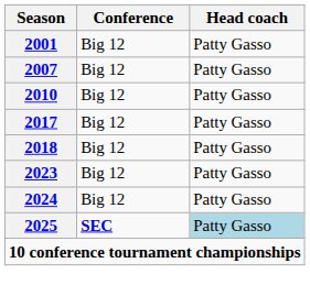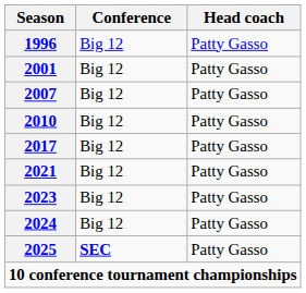+ row: 1996 | Big 12 | Patty Gasso
- row: 2018 | Big 12 | Patty Gasso
+ row: 2021 | Big 12 | Patty Gasso
2025 | Head coach: lightblue background -> no background
